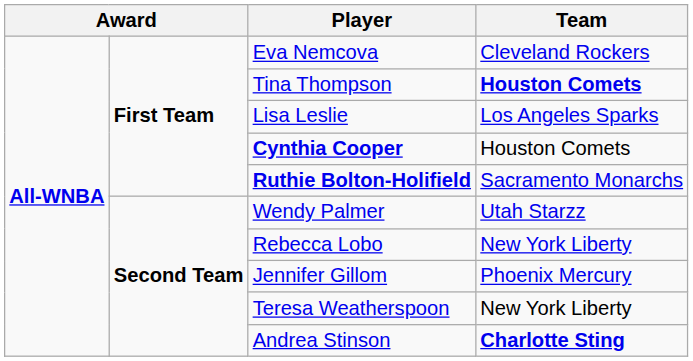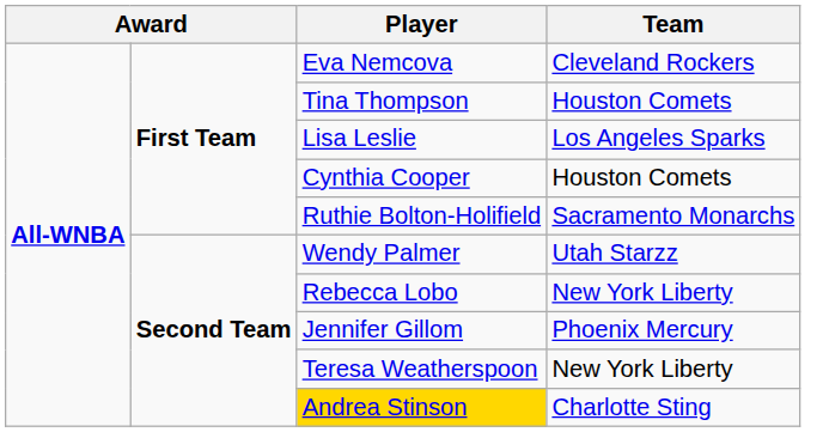row 3 | Team: bold -> normal
row 5 | Player: bold -> normal
row 6 | Player: bold -> normal
row 11 | Player: no background -> gold background
row 11 | Team: bold -> normal
